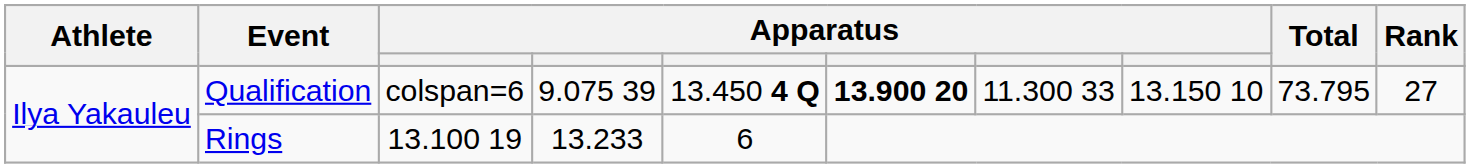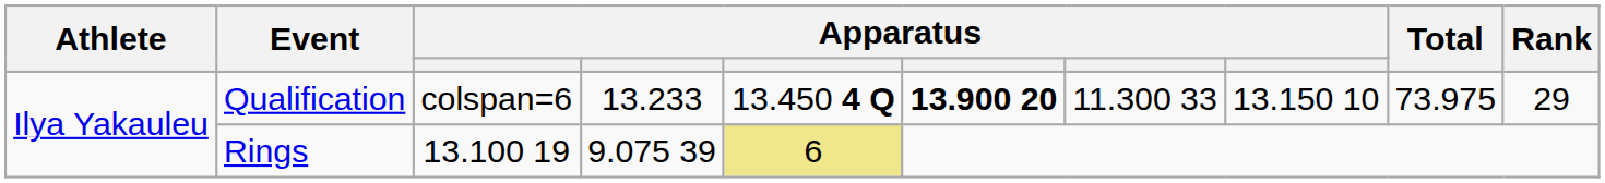Qualification | column 4: 9.075 39 -> 13.233
Qualification | Total: 73.795 -> 73.975
Qualification | Rank: 27 -> 29
Rings | column 4: 13.233 -> 9.075 39
Rings | column 5: no background -> khaki background
